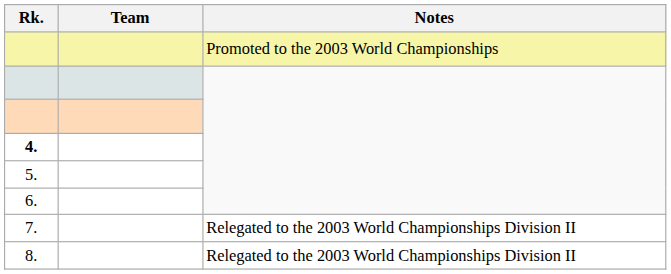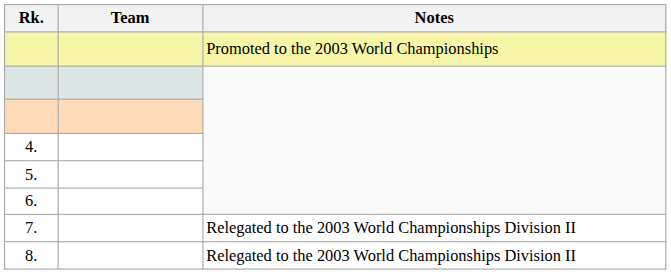4. | Rk.: bold -> normal
